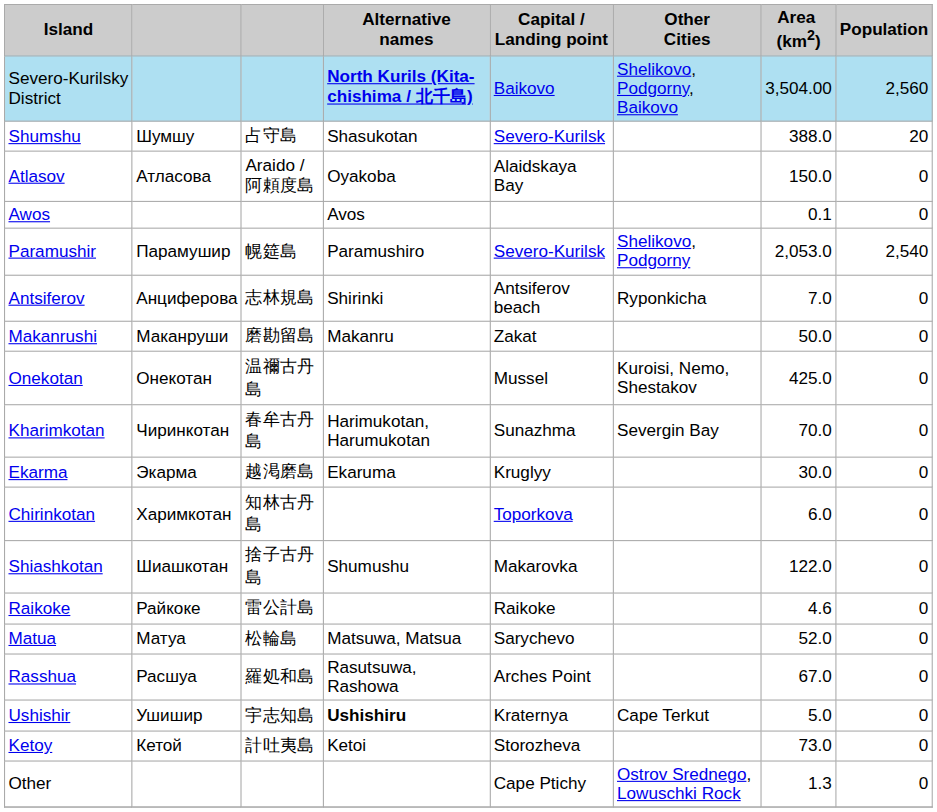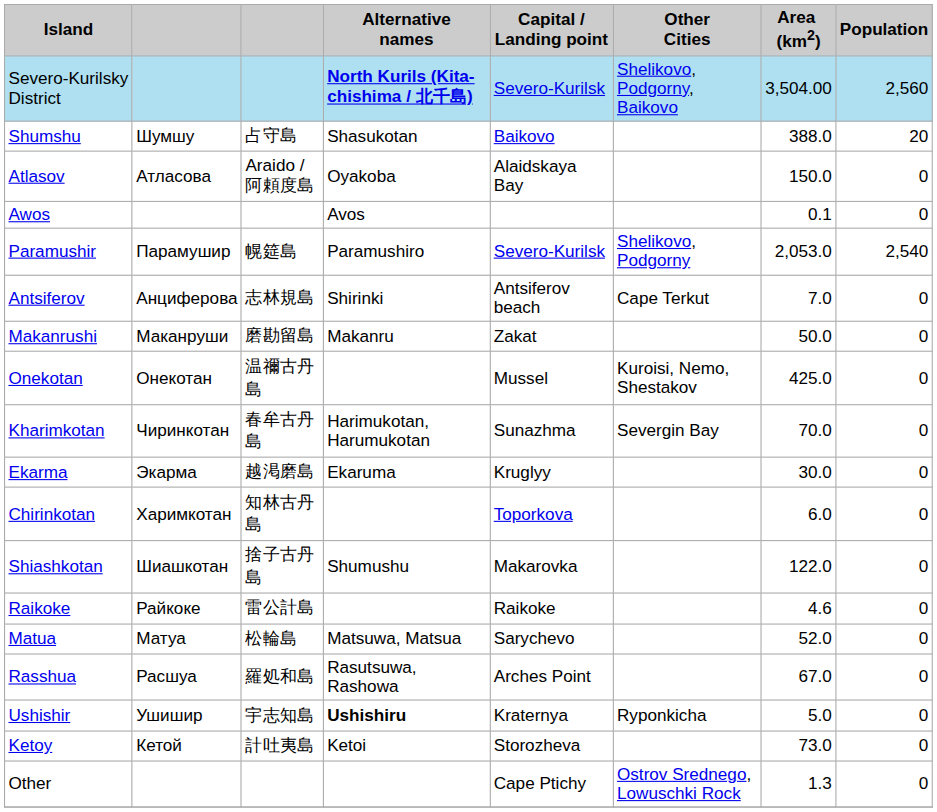Severo-Kurilsky District | Capital / Landing point: Baikovo -> Severo-Kurilsk
Shumshu | Capital / Landing point: Severo-Kurilsk -> Baikovo
Antsiferov | Other Cities: Ryponkicha -> Cape Terkut
Ushishir | Other Cities: Cape Terkut -> Ryponkicha
